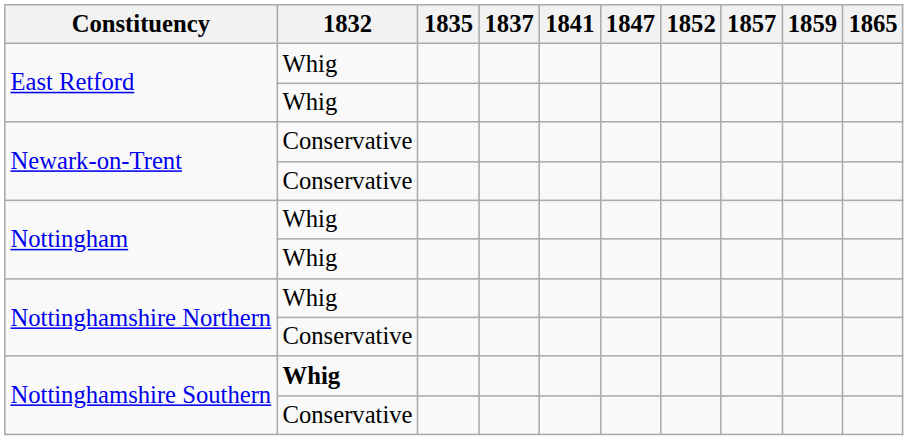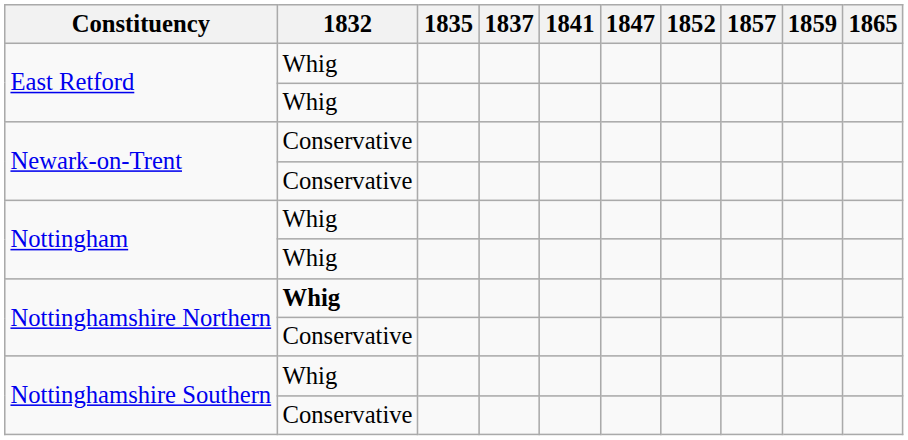Nottinghamshire Northern / Whig | 1832: normal -> bold
Nottinghamshire Southern / Whig | 1832: bold -> normal
